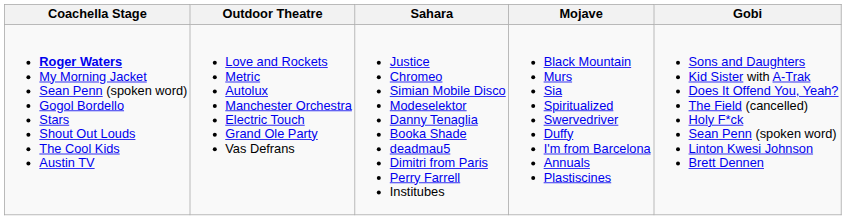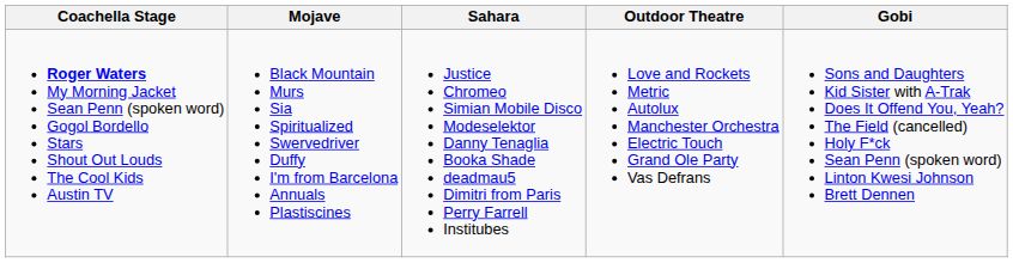columns swapped: Outdoor Theatre <-> Mojave
